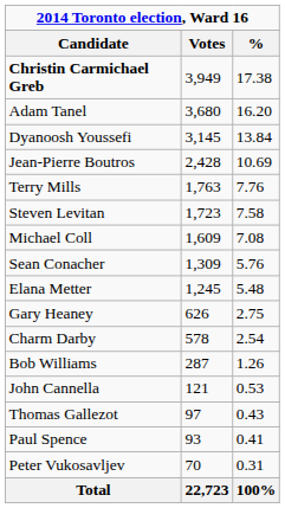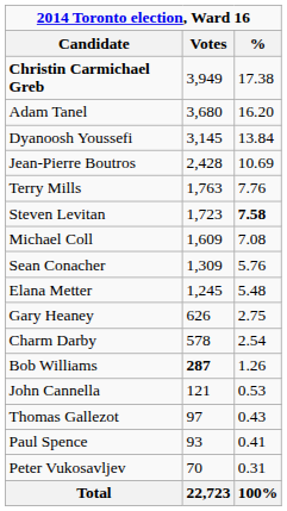Steven Levitan | %: normal -> bold
Bob Williams | Votes: normal -> bold
